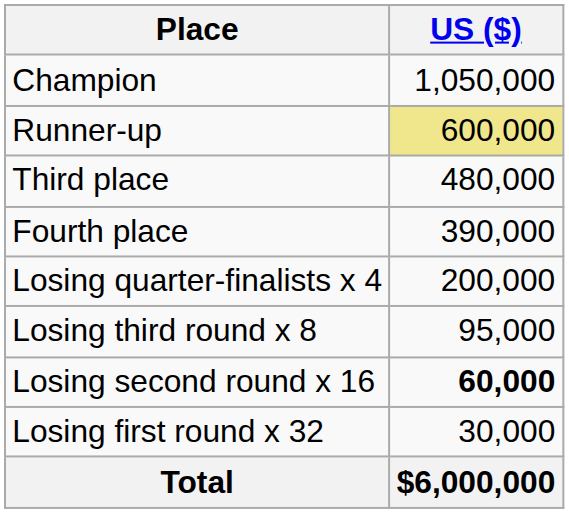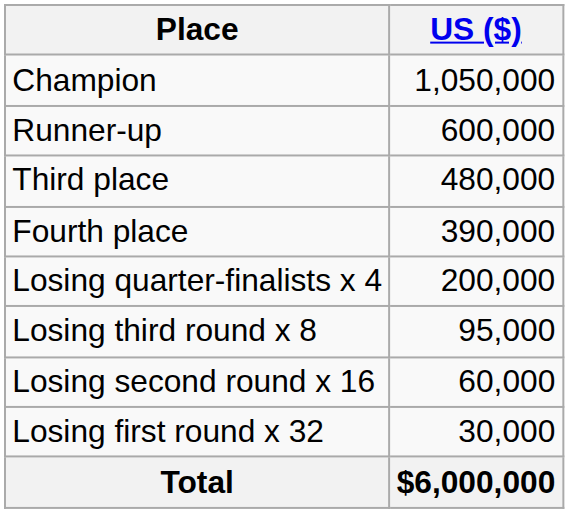Runner-up | US ($): khaki background -> no background
Losing second round x 16 | US ($): bold -> normal
